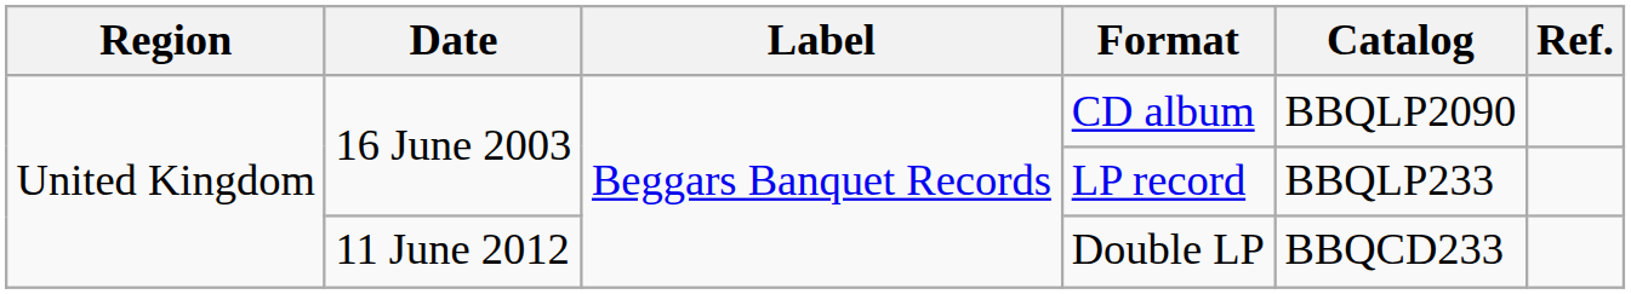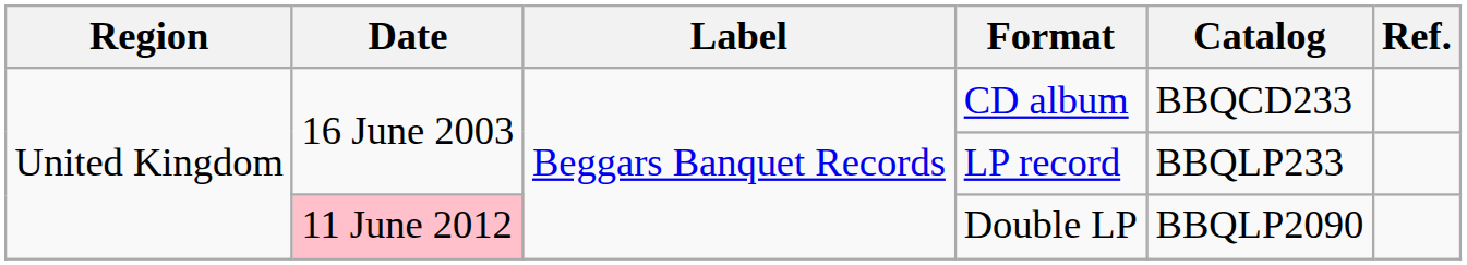CD album | Catalog: BBQLP2090 -> BBQCD233
Double LP | Date: no background -> pink background
Double LP | Catalog: BBQCD233 -> BBQLP2090
